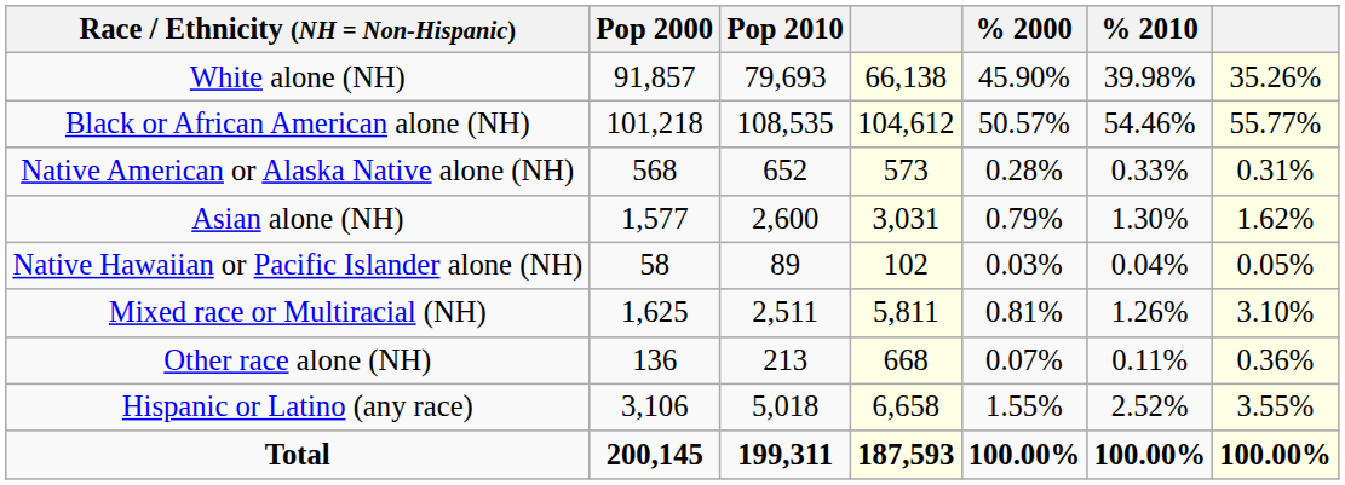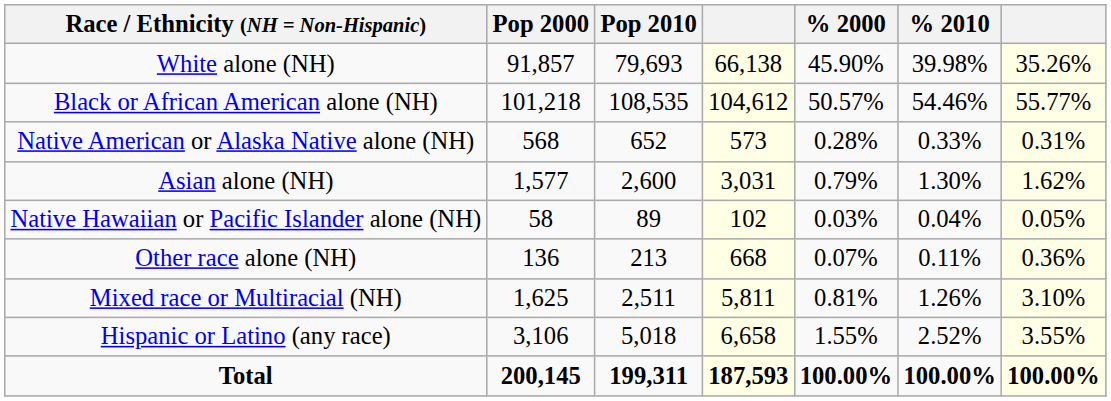rows swapped: Other race alone (NH) <-> Mixed race or Multiracial (NH)
